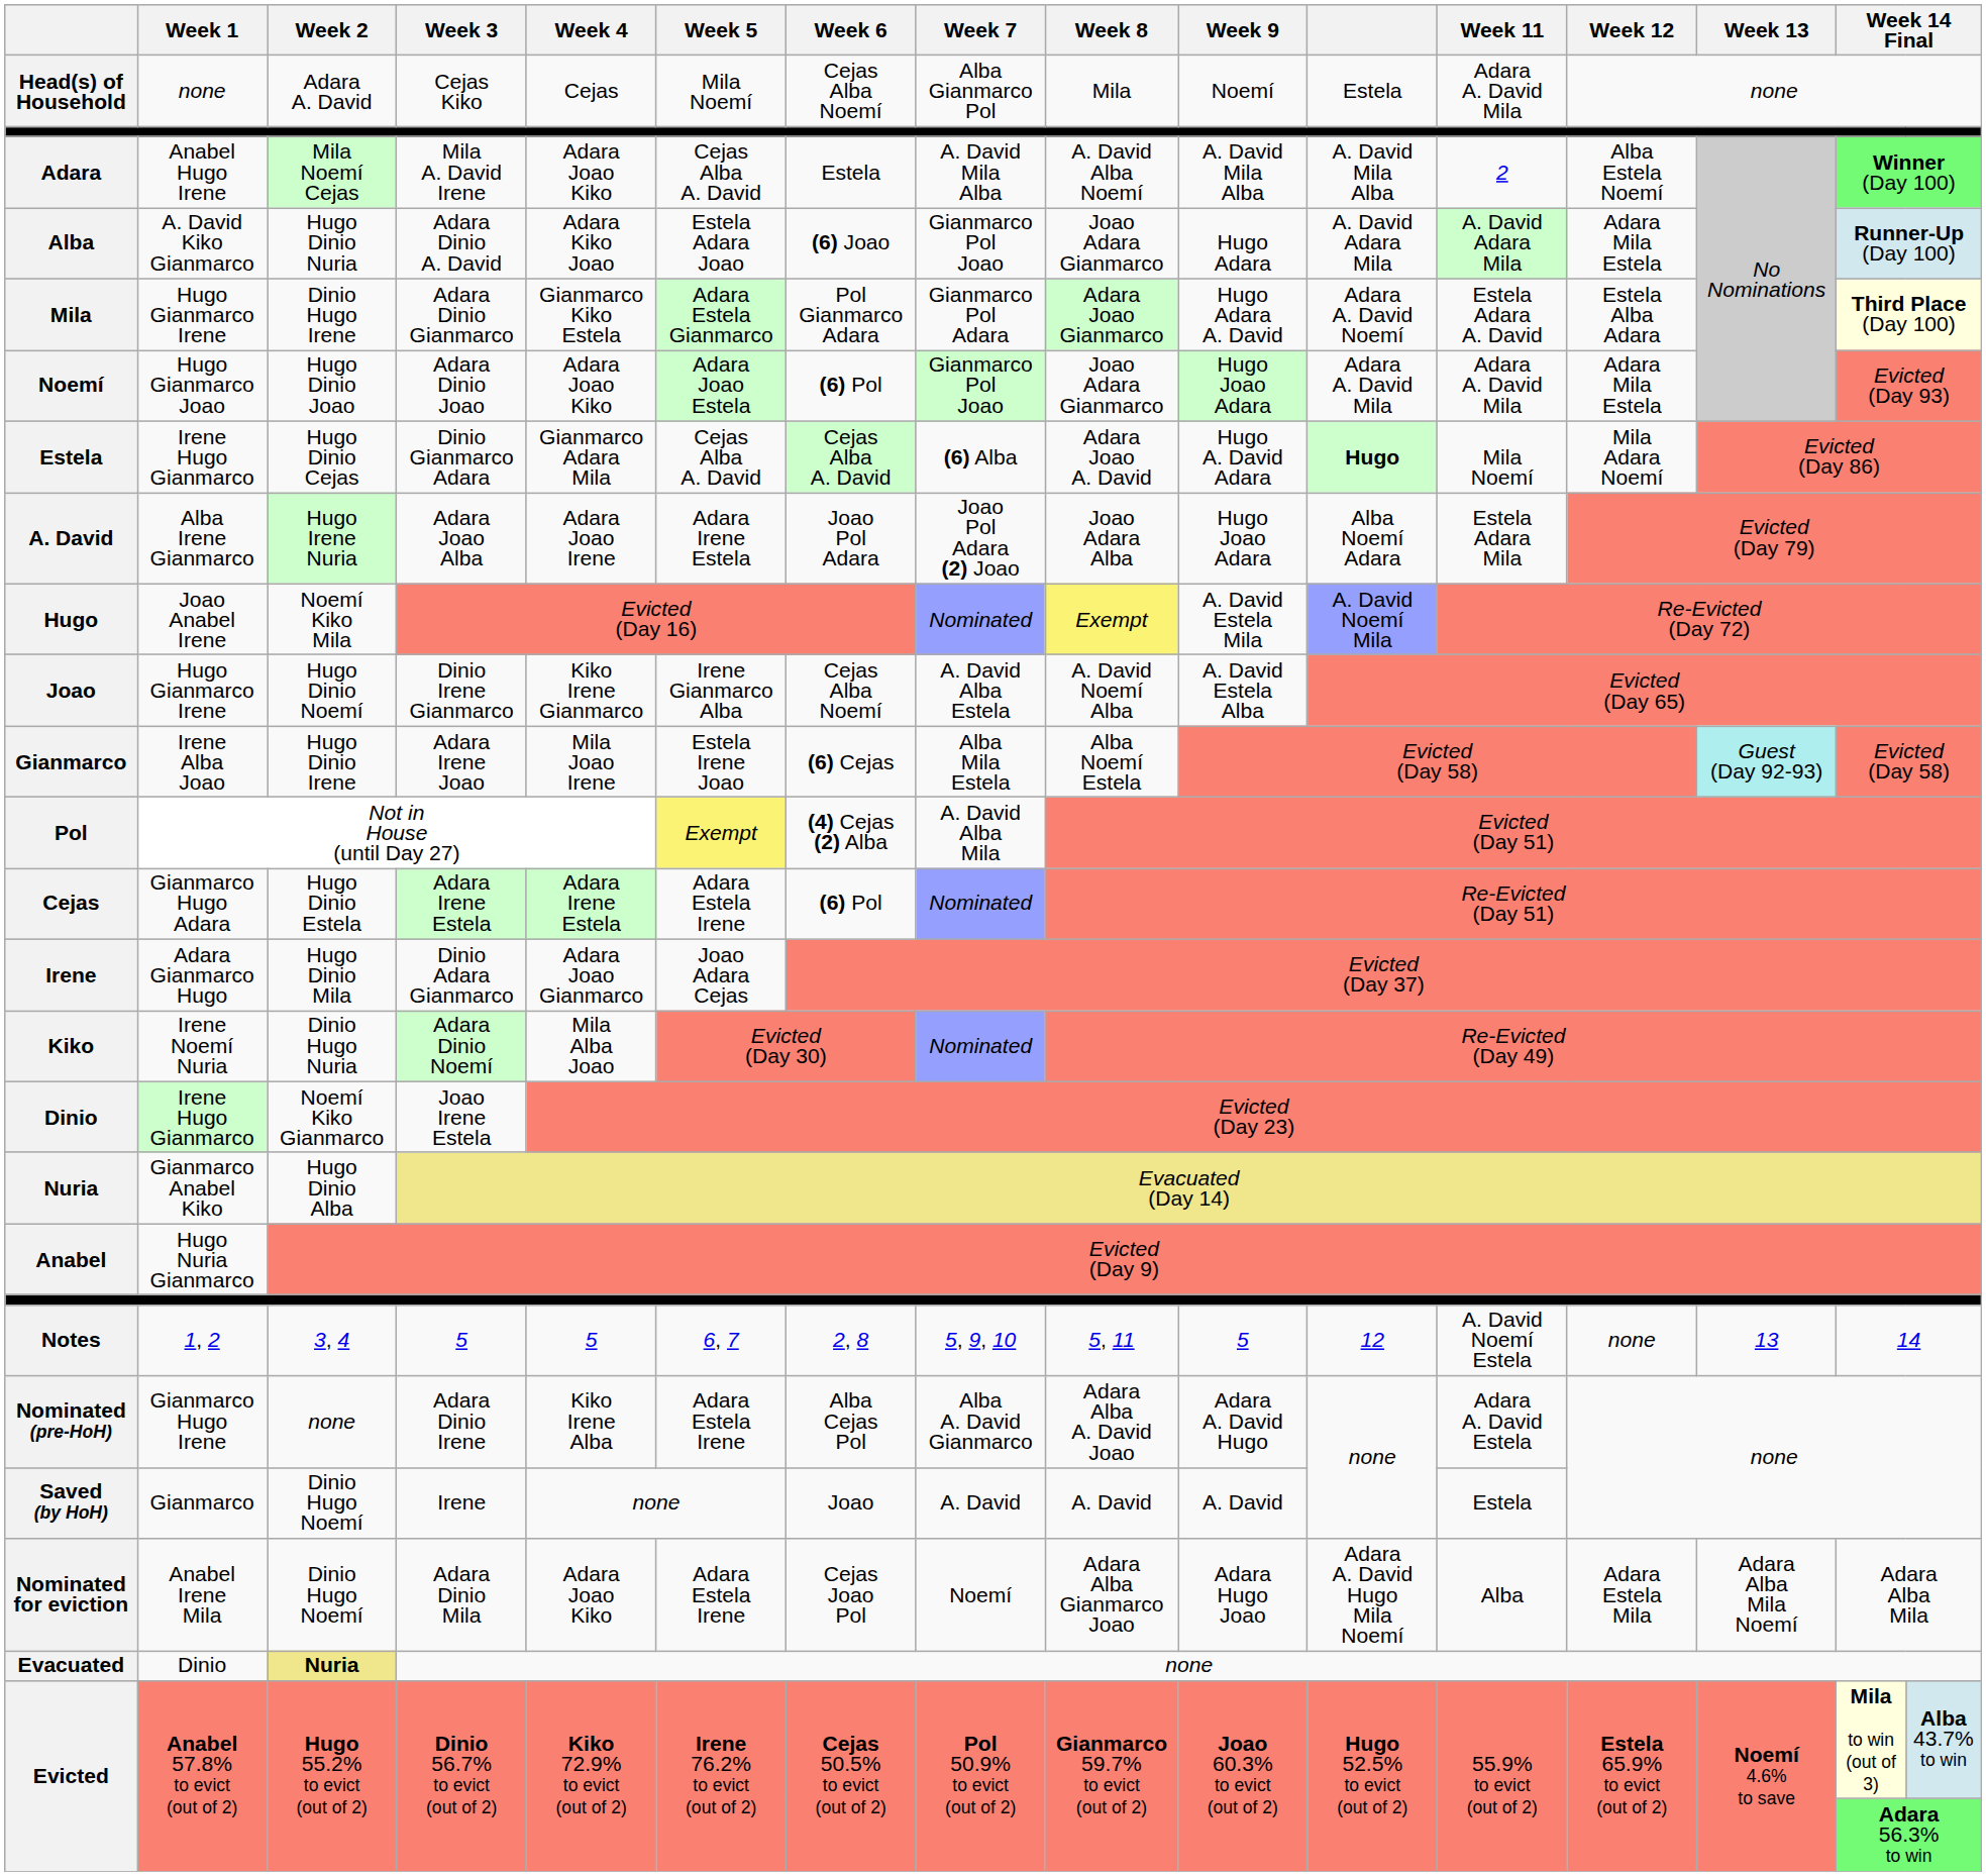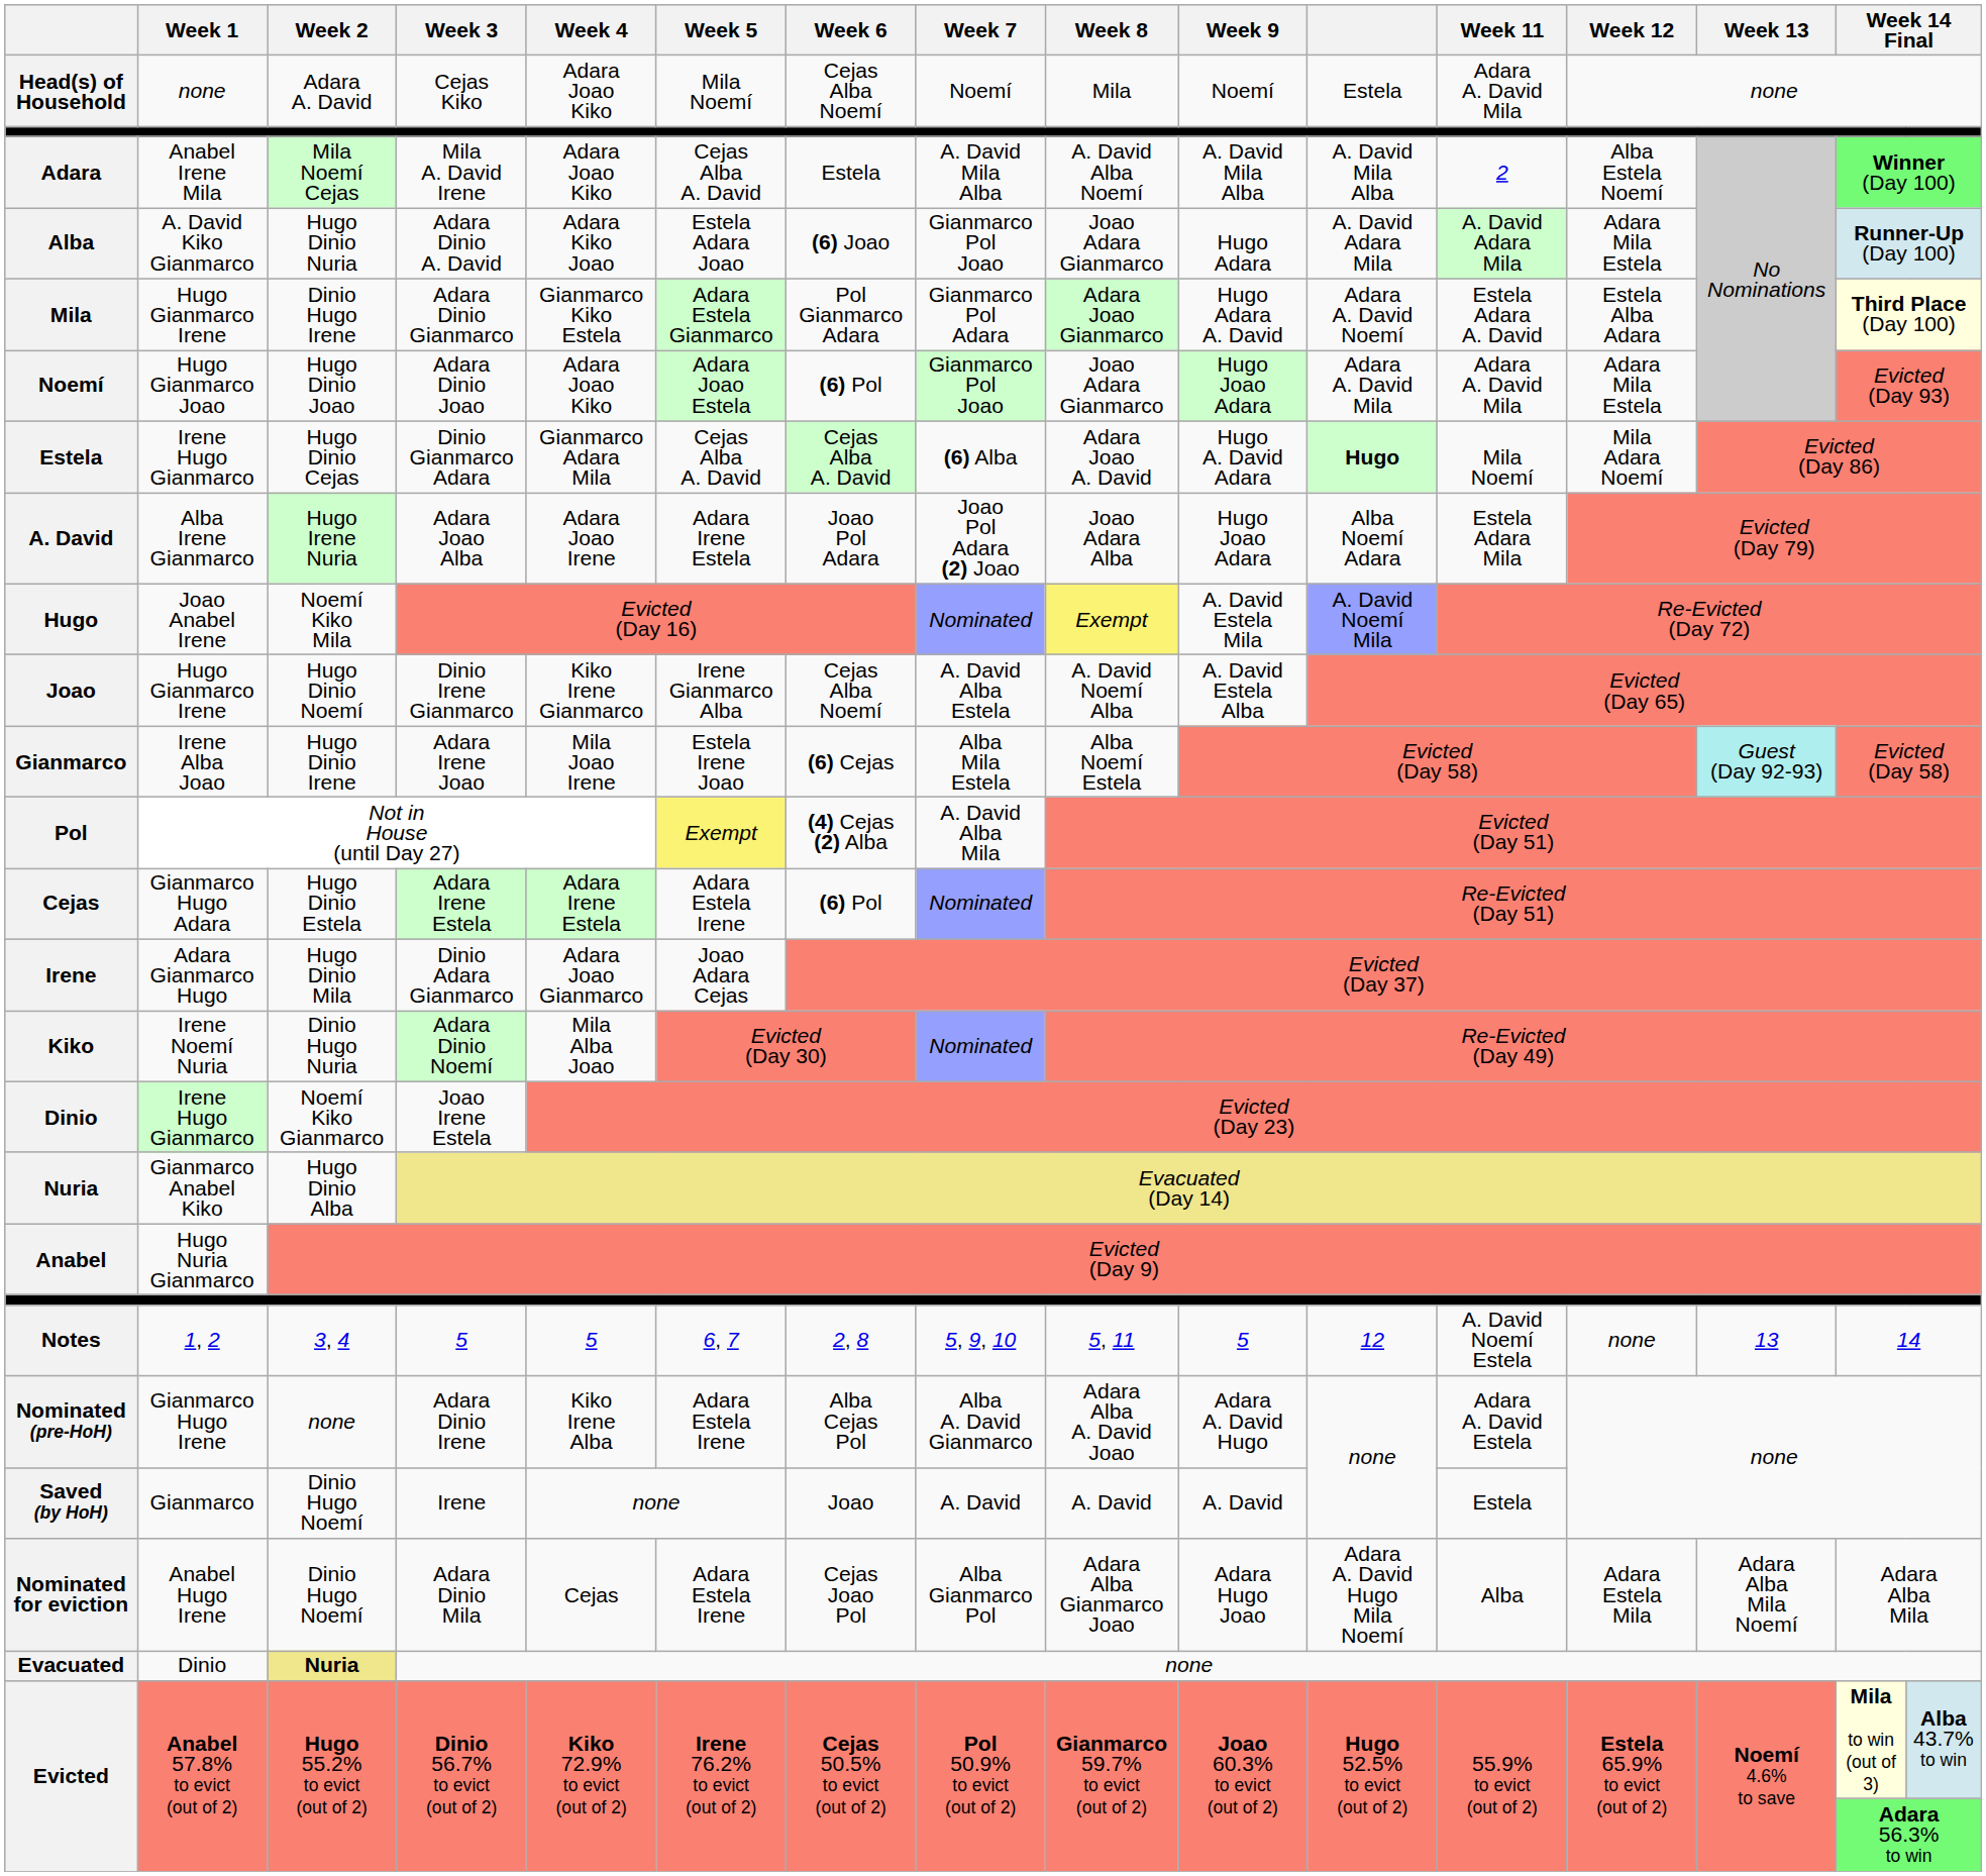Head(s) of Household | Week 4: Cejas -> Adara Joao Kiko
Head(s) of Household | Week 7: Alba Gianmarco Pol -> Noemí
Adara | Week 1: Anabel Hugo Irene -> Anabel Irene Mila
Nominated for eviction | Week 1: Anabel Irene Mila -> Anabel Hugo Irene
Nominated for eviction | Week 4: Adara Joao Kiko -> Cejas
Nominated for eviction | Week 7: Noemí -> Alba Gianmarco Pol
